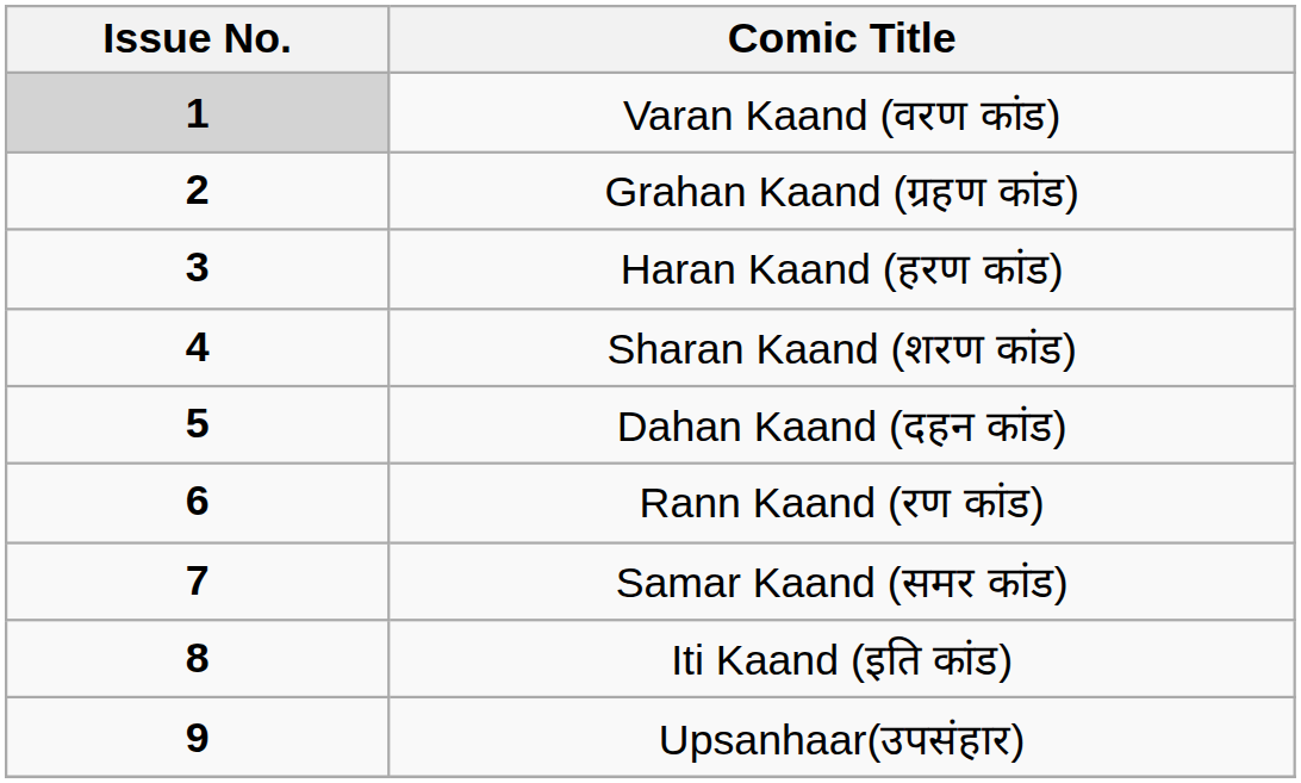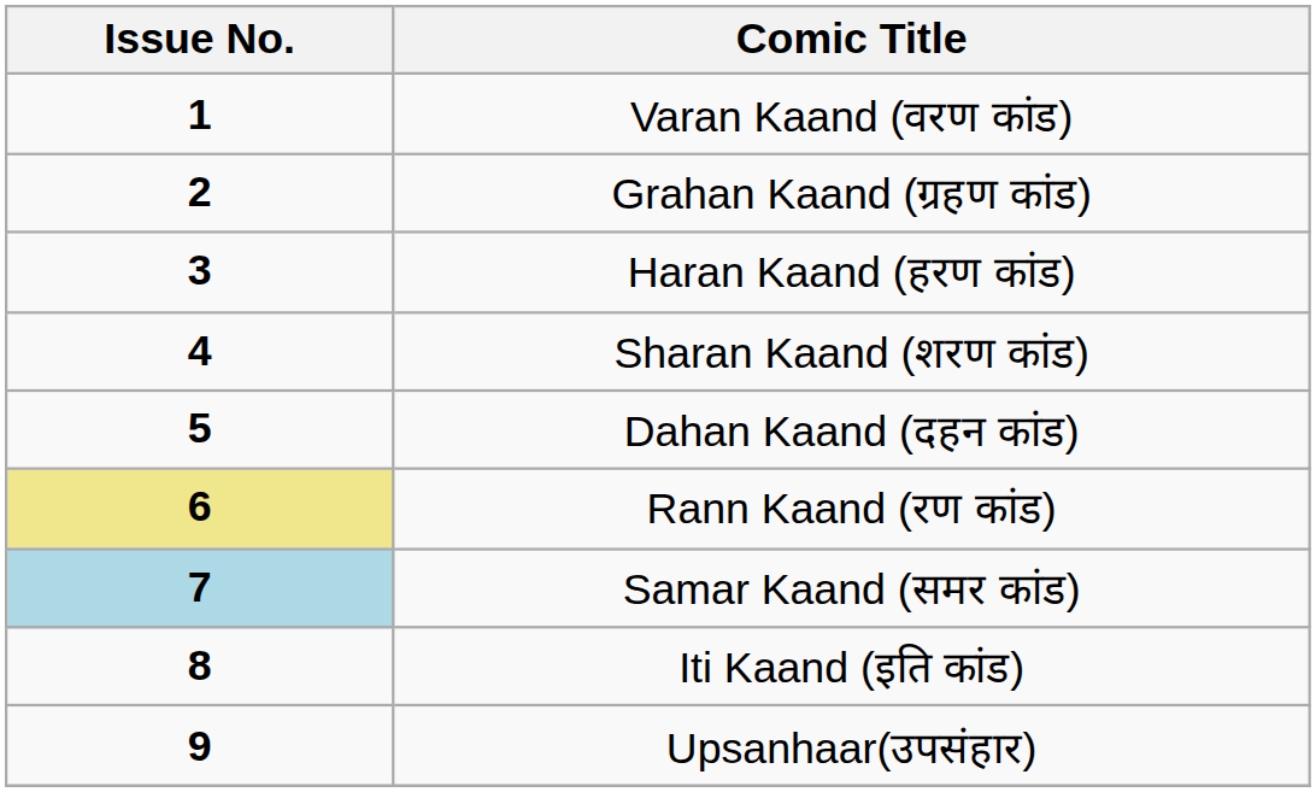Varan Kaand (वरण कांड) | Issue No.: lightgrey background -> no background
Rann Kaand (रण कांड) | Issue No.: no background -> khaki background
Samar Kaand (समर कांड) | Issue No.: no background -> lightblue background
